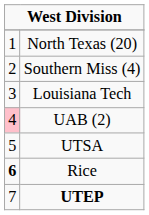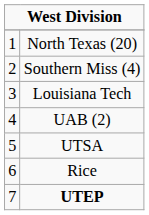UAB (2) | column 1: pink background -> no background
Rice | column 1: bold -> normal
